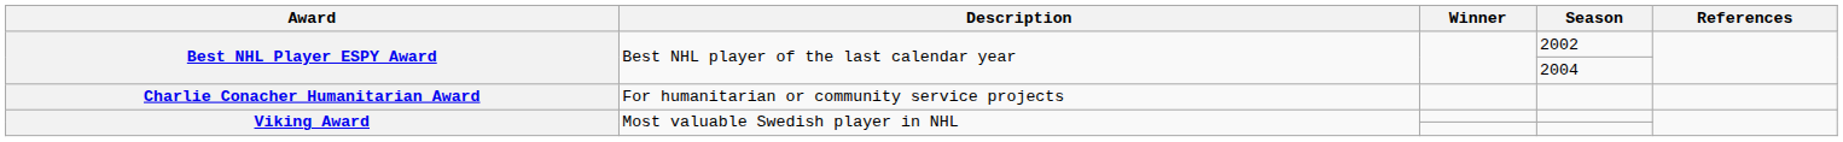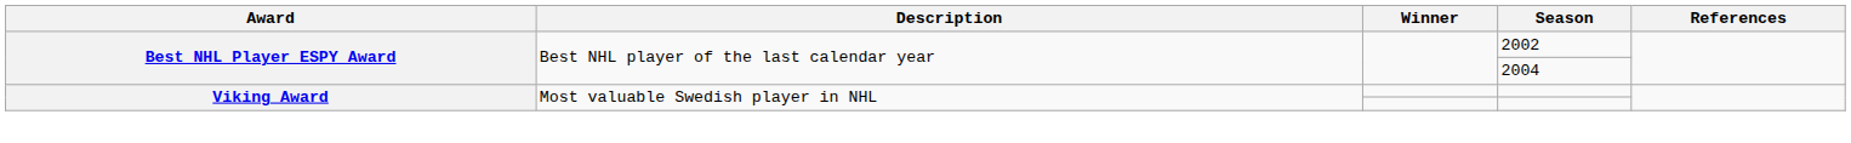- row: Charlie Conacher Humanitarian Award | For humanitarian or community service projects
